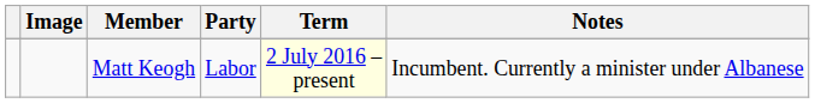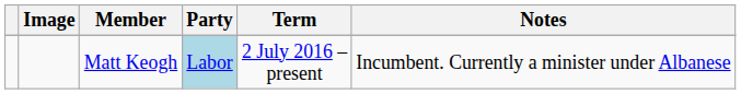Matt Keogh | Party: no background -> lightblue background
Matt Keogh | Term: lightyellow background -> no background
